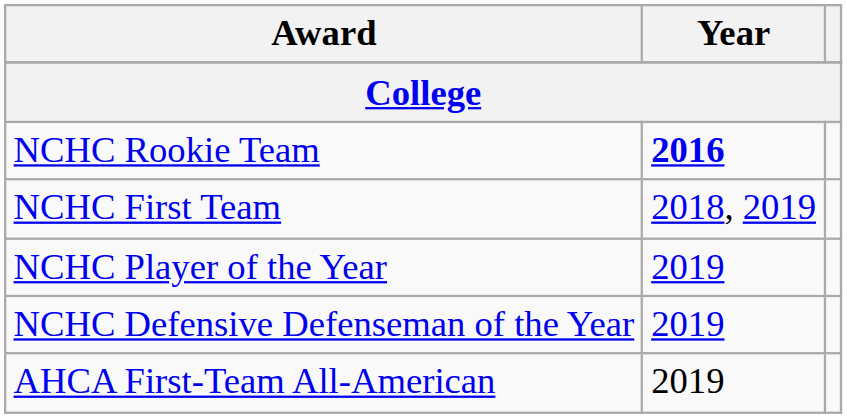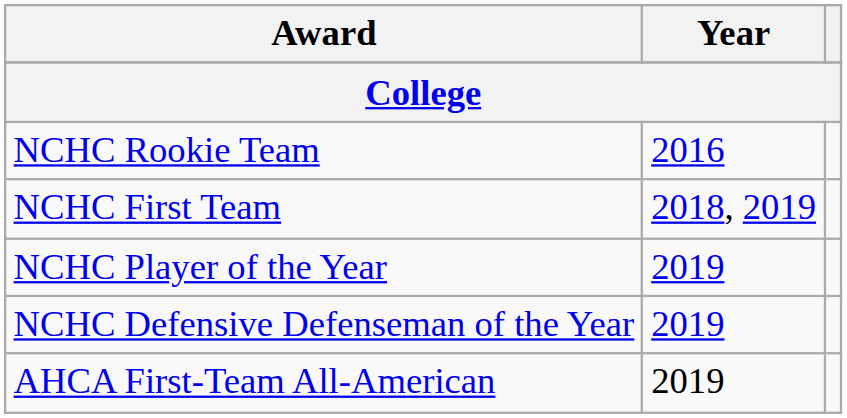NCHC Rookie Team | Year: bold -> normal
